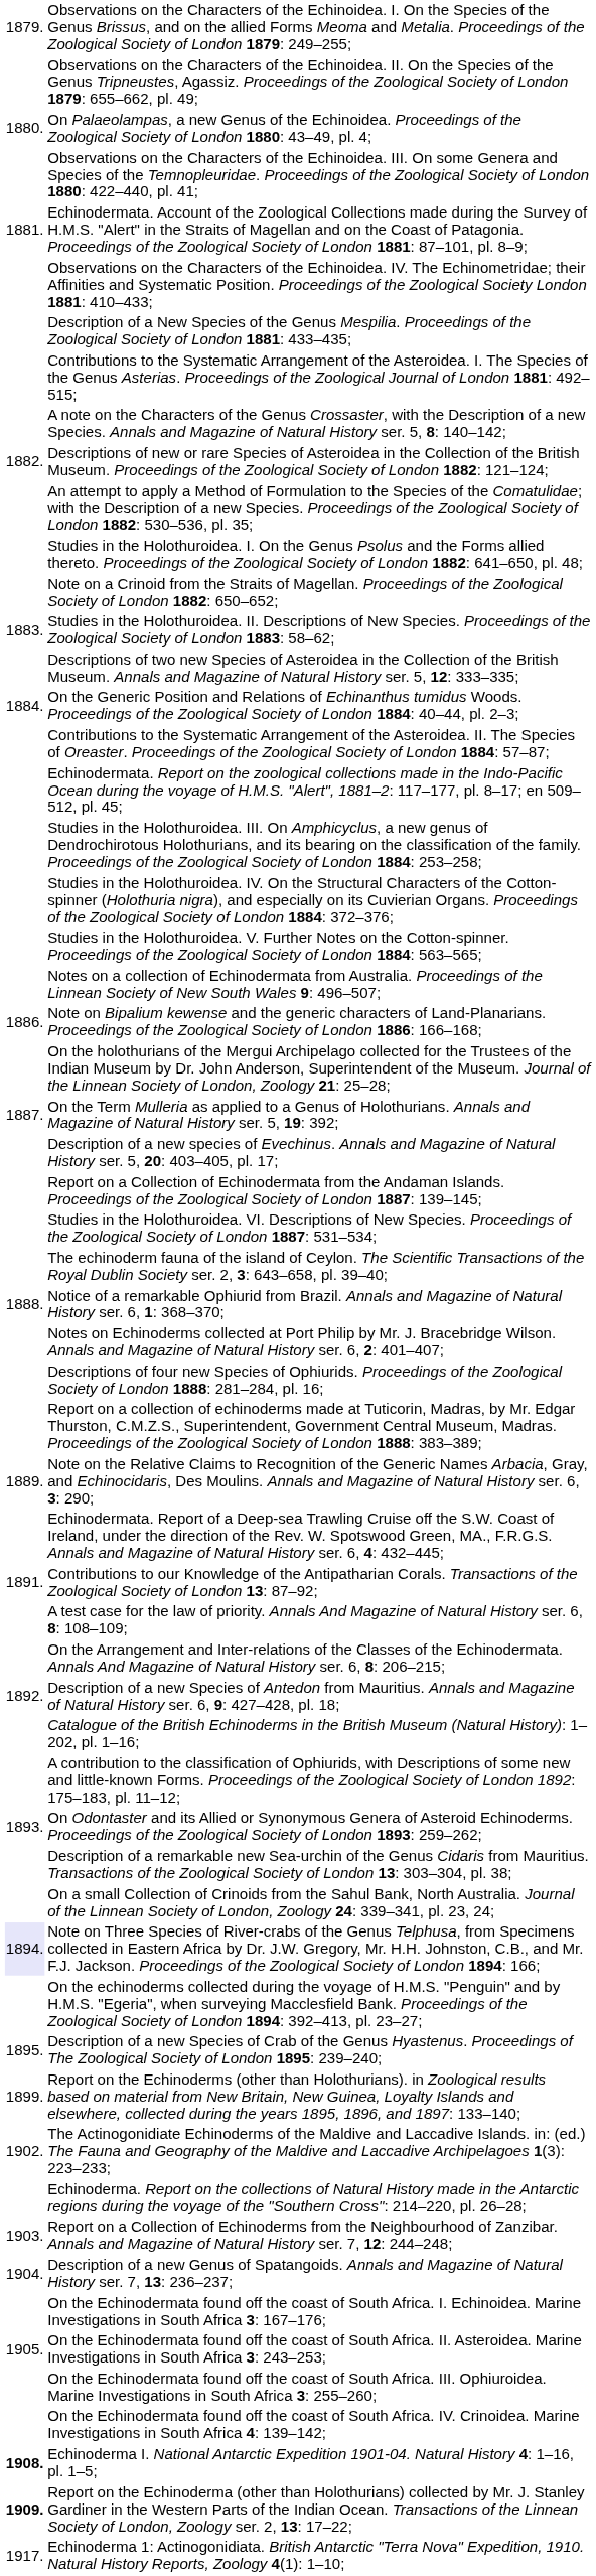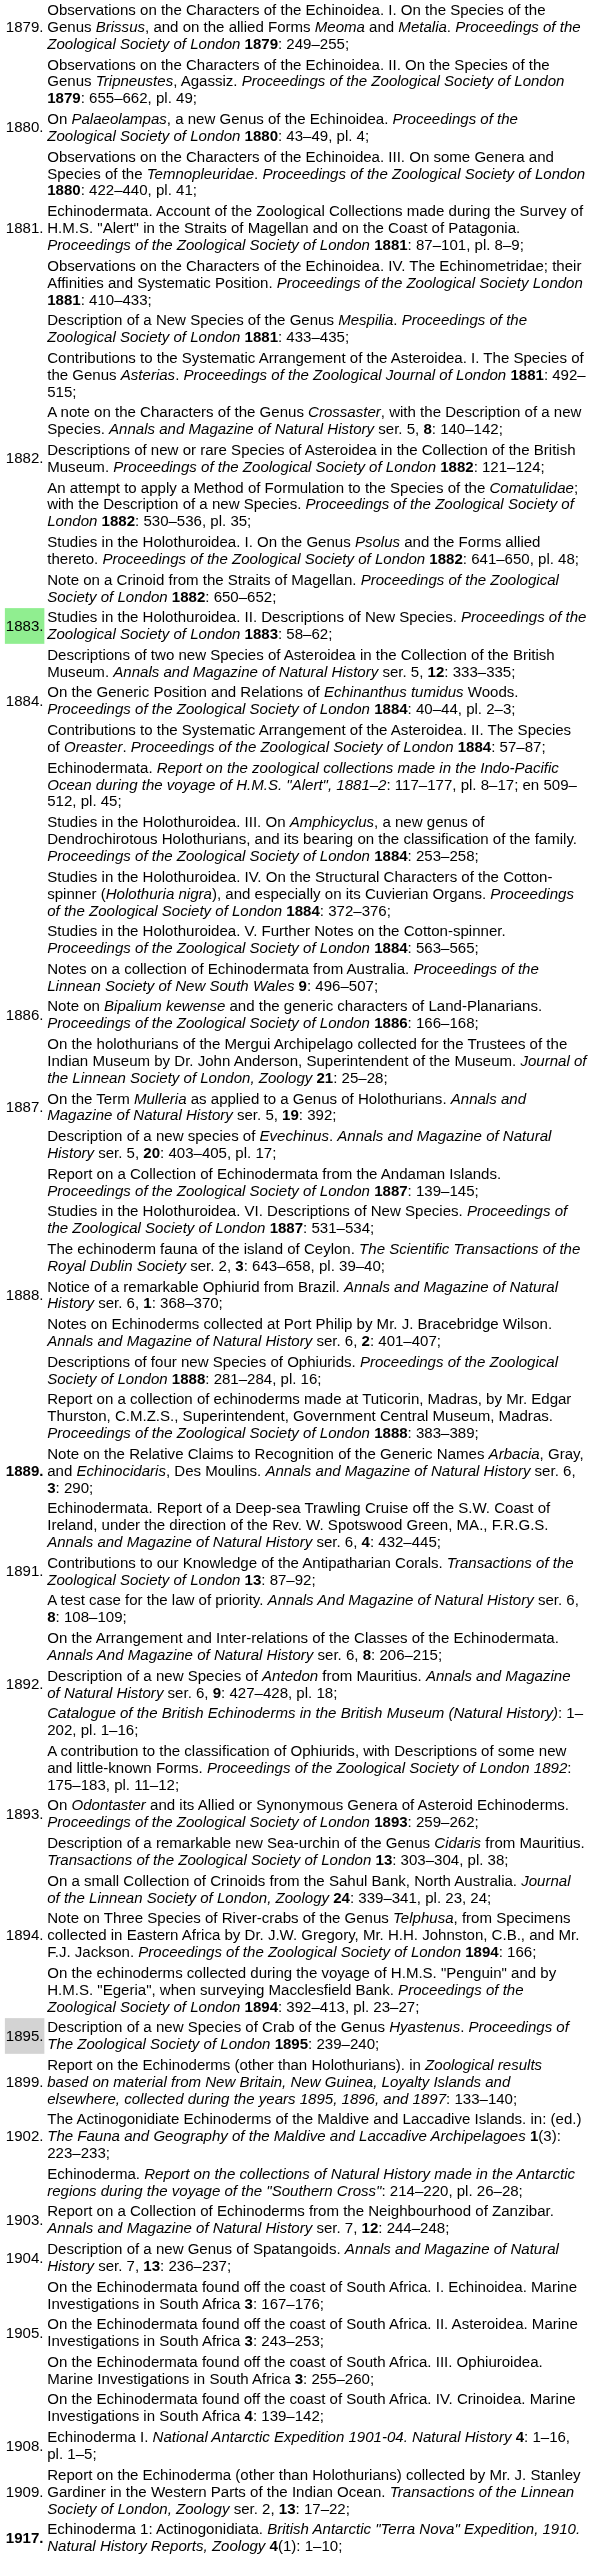row 14 | column 1: no background -> lightgreen background
row 34 | column 1: normal -> bold
row 45 | column 1: lavender background -> no background
row 47 | column 1: no background -> lightgrey background
row 57 | column 1: bold -> normal
row 58 | column 1: bold -> normal
row 59 | column 1: normal -> bold
